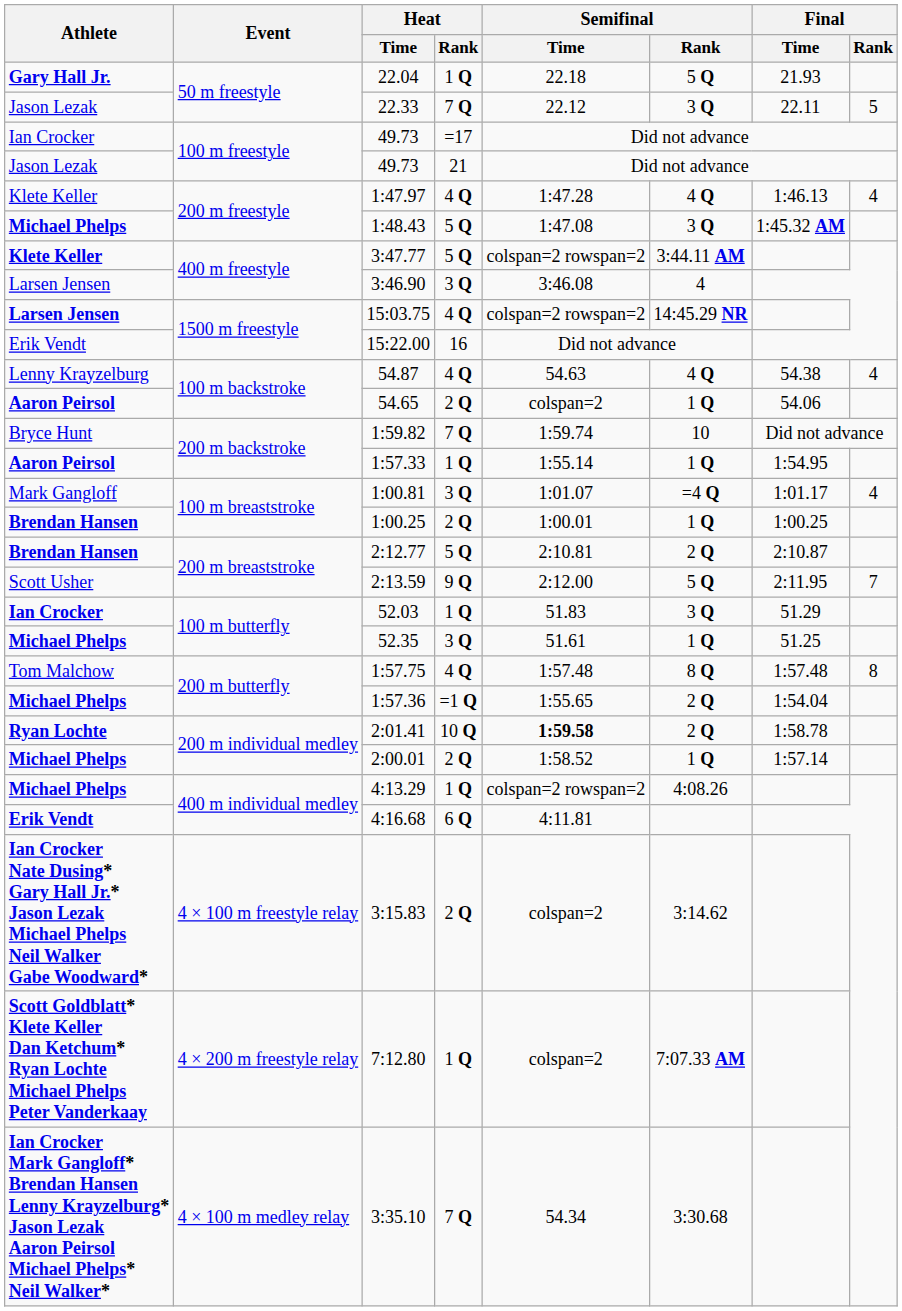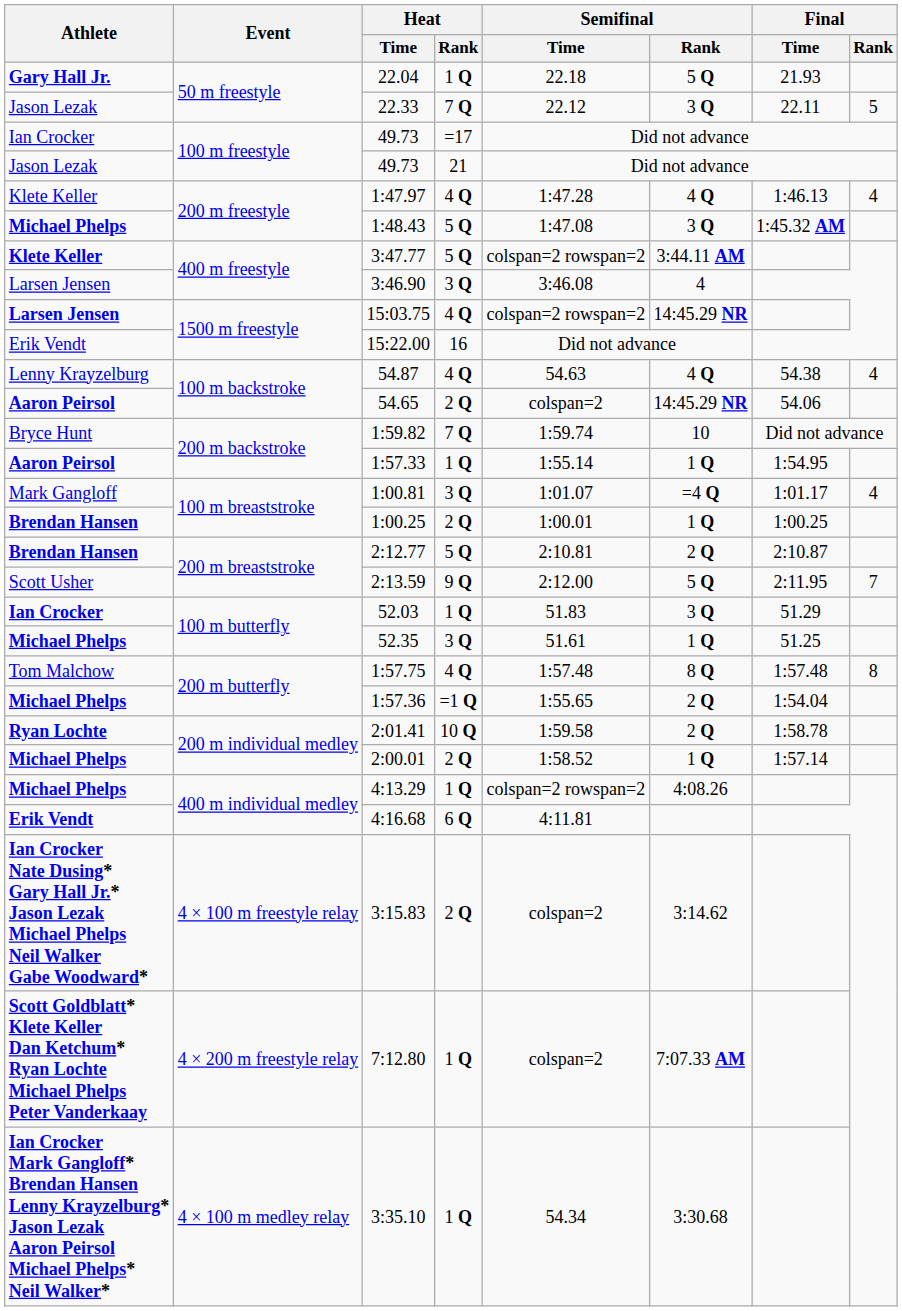54.65 | Semifinal / Rank: 1 Q -> 14:45.29 NR
2:01.41 | Semifinal / Time: bold -> normal
3:35.10 | Heat / Rank: 7 Q -> 1 Q
